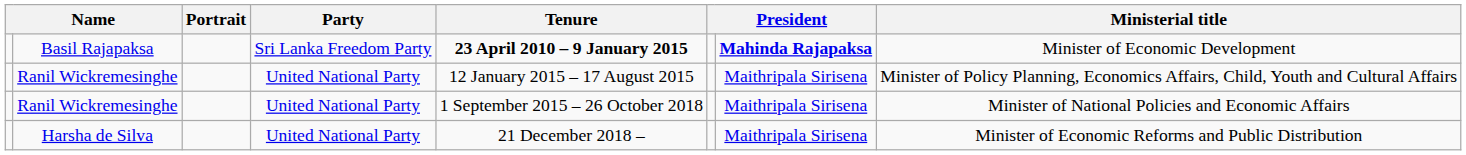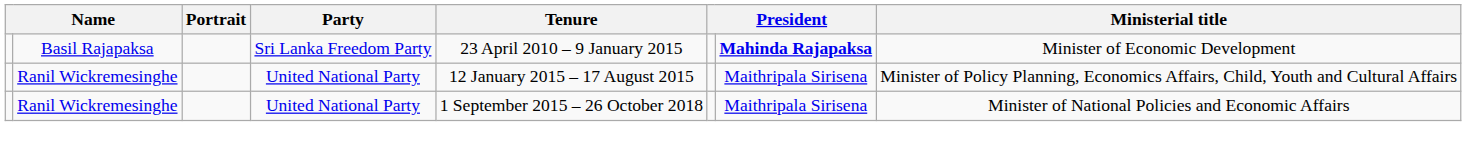Basil Rajapaksa | Tenure: bold -> normal
- row: Harsha de Silva | United National Party | 21 December 2018 – | Maithripala Sirisena | Minister of Economic Reforms and Public Distribution
